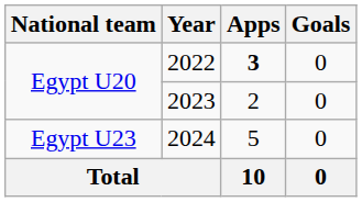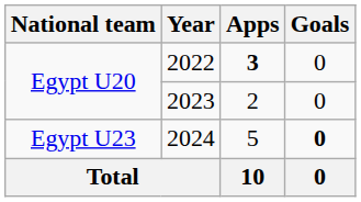2024 | Goals: normal -> bold
